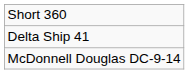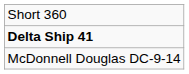row 2 | column 1: normal -> bold
